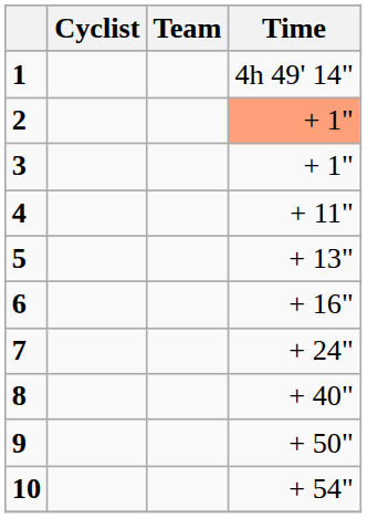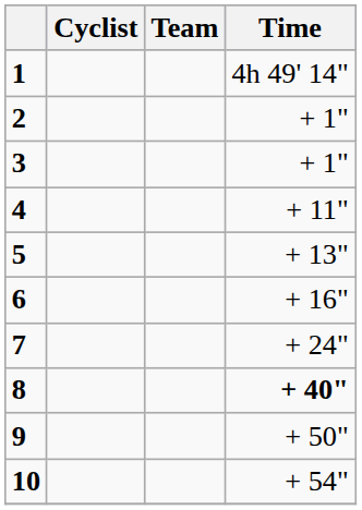2 | Time: lightsalmon background -> no background
8 | Time: normal -> bold
